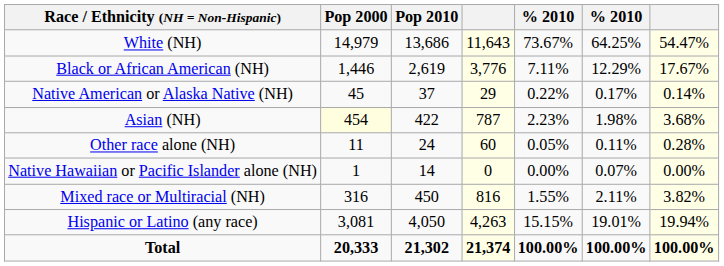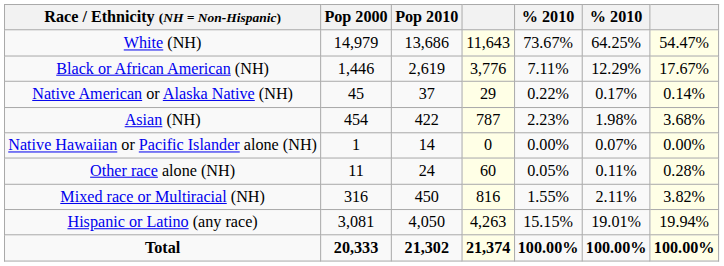Asian (NH) | Pop 2000: lightyellow background -> no background
rows swapped: Native Hawaiian or Pacific Islander alone (NH) <-> Other race alone (NH)
